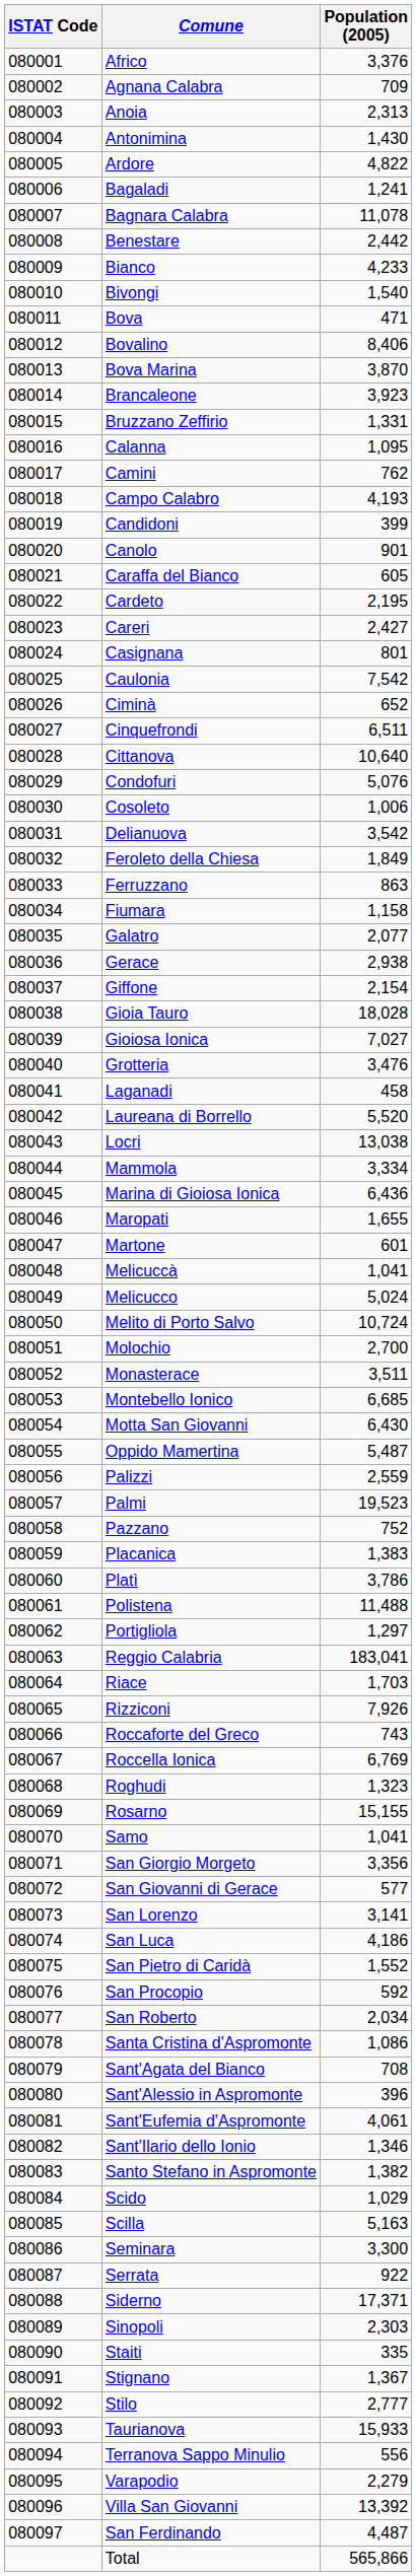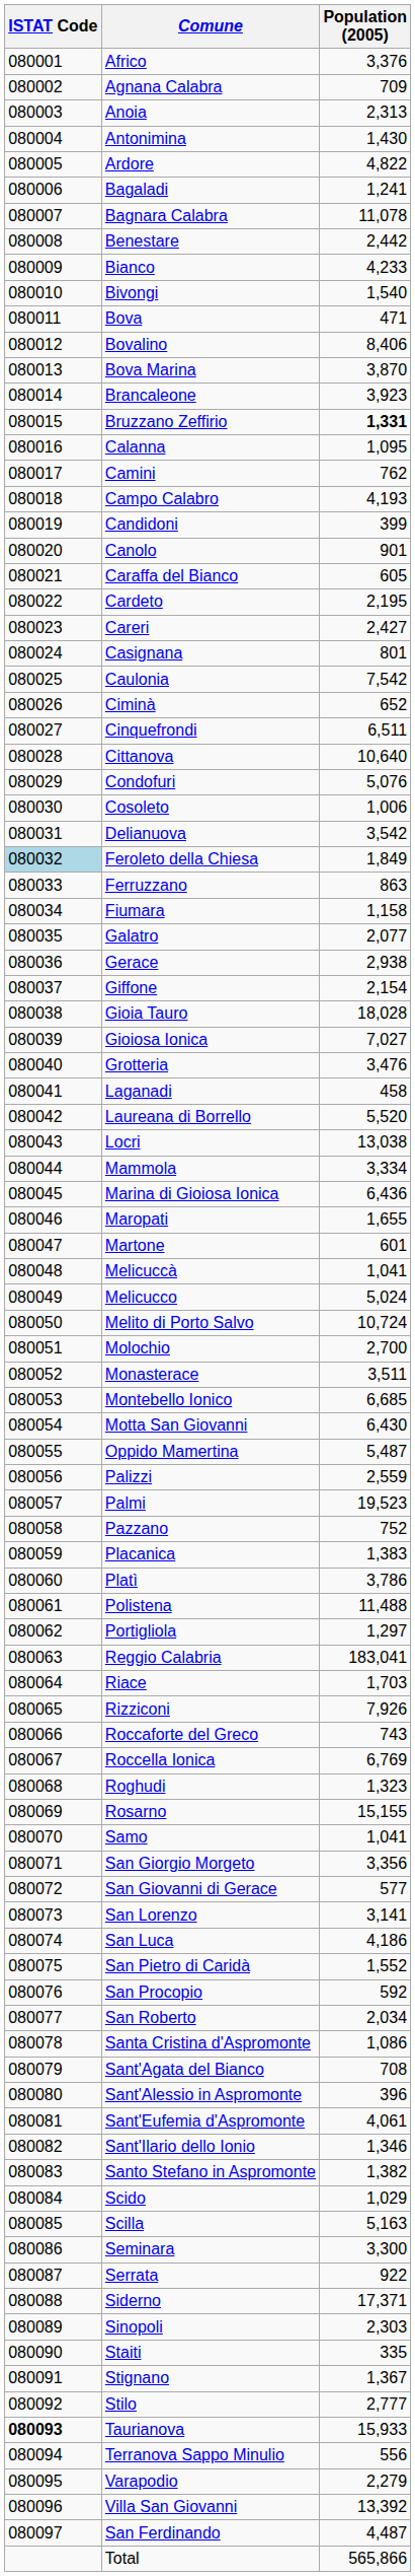Bruzzano Zeffirio | Population (2005): normal -> bold
Feroleto della Chiesa | ISTAT Code: no background -> lightblue background
Taurianova | ISTAT Code: normal -> bold
